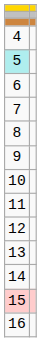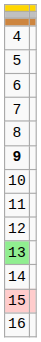row 5 | column 1: paleturquoise background -> no background
row 9 | column 1: normal -> bold
row 13 | column 1: no background -> lightgreen background
